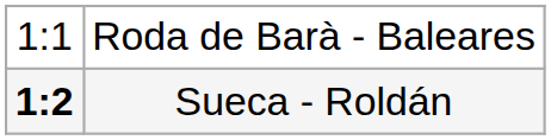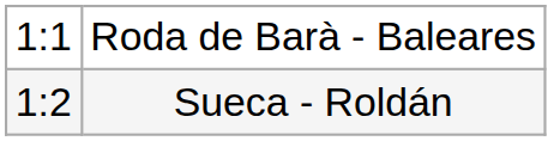Sueca - Roldán | column 1: bold -> normal
